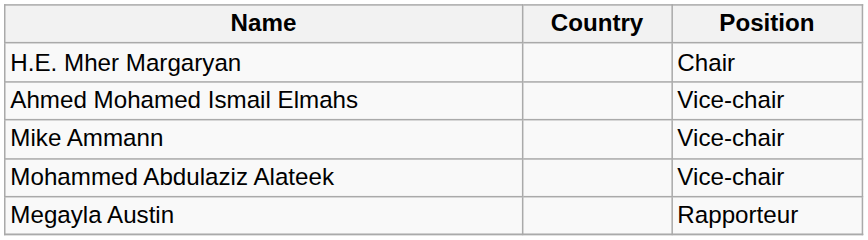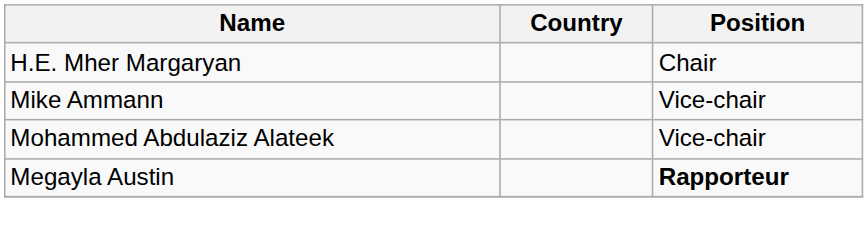- row: Ahmed Mohamed Ismail Elmahs | Vice-chair
Megayla Austin | Position: normal -> bold
